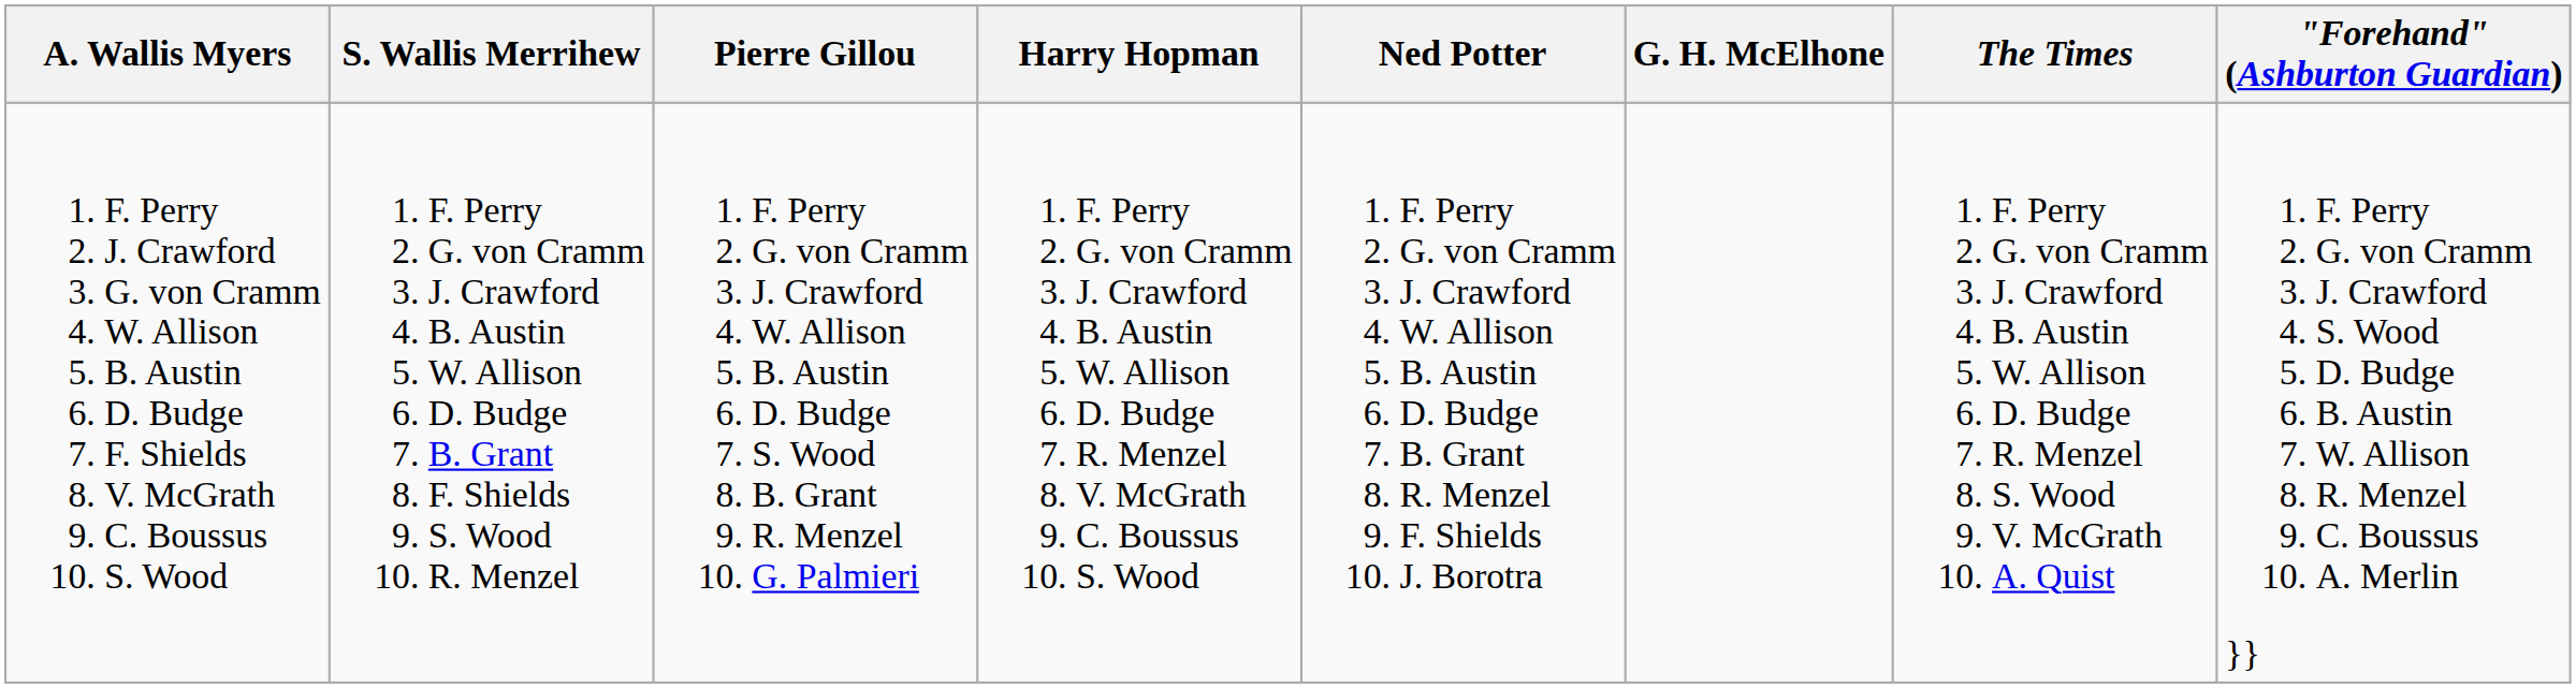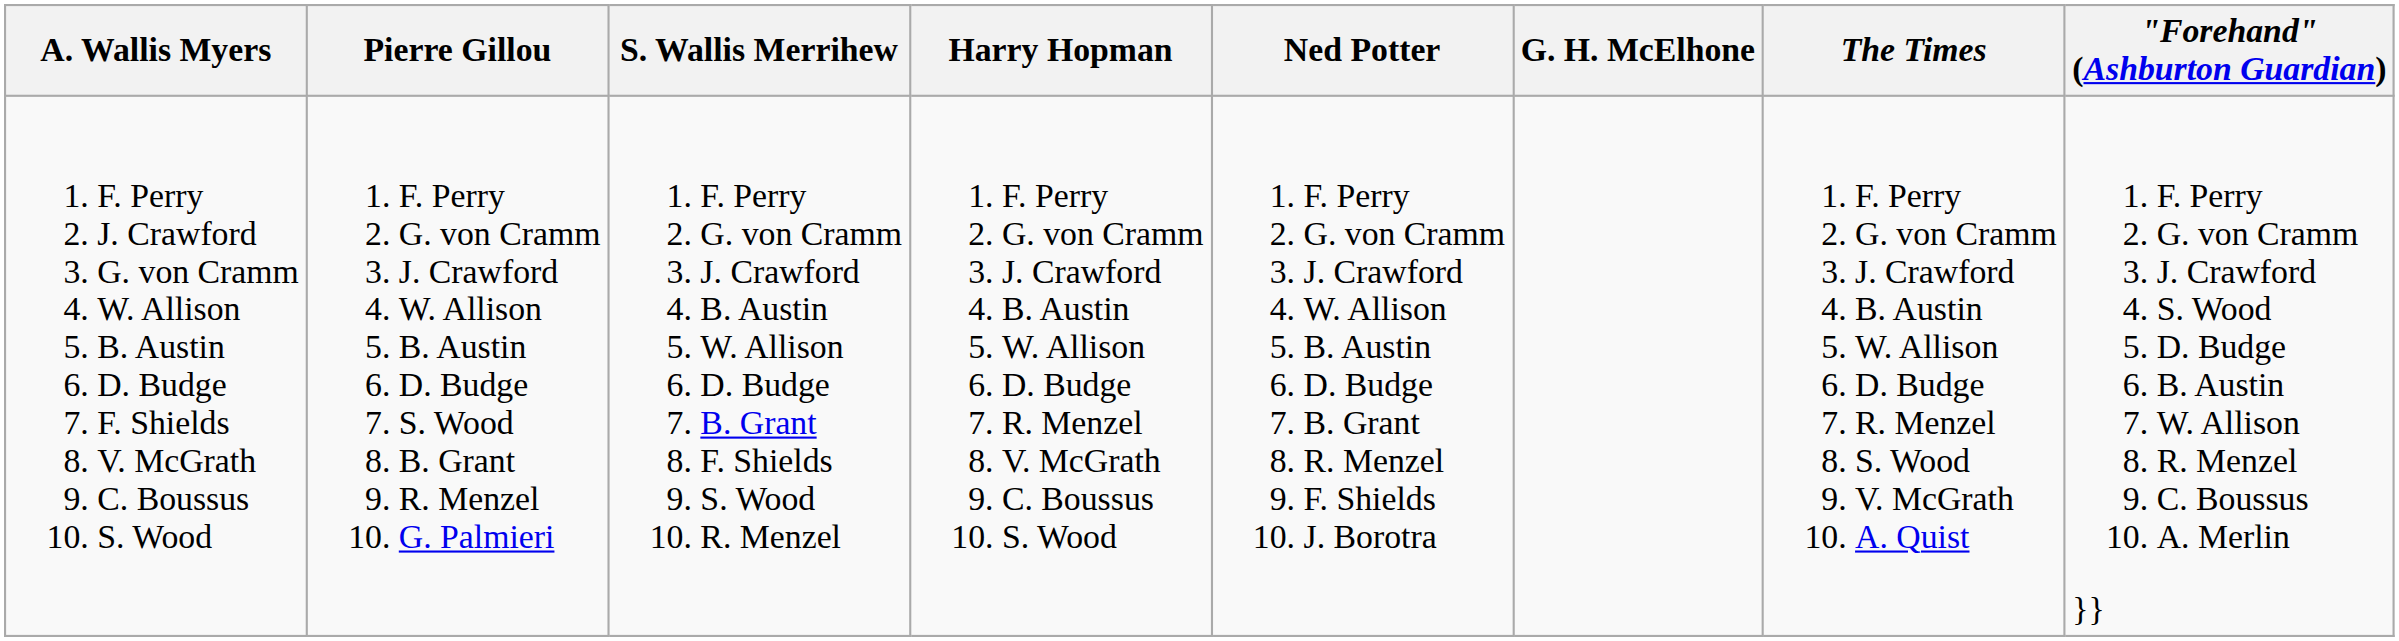columns swapped: S. Wallis Merrihew <-> Pierre Gillou
